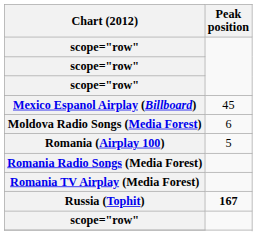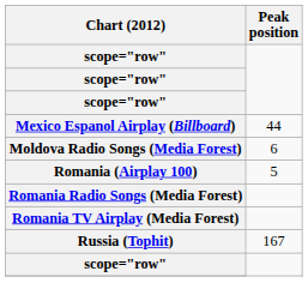Mexico Espanol Airplay (Billboard) | Peak position: 45 -> 44
Russia (Tophit) | Peak position: bold -> normal
